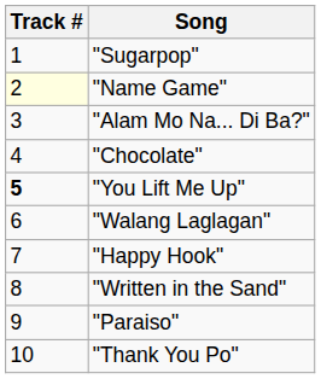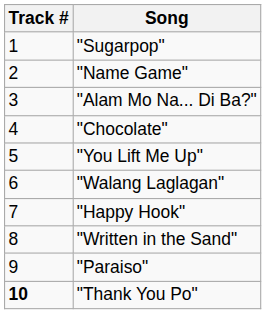"Name Game" | Track #: lightyellow background -> no background
"You Lift Me Up" | Track #: bold -> normal
"Thank You Po" | Track #: normal -> bold
